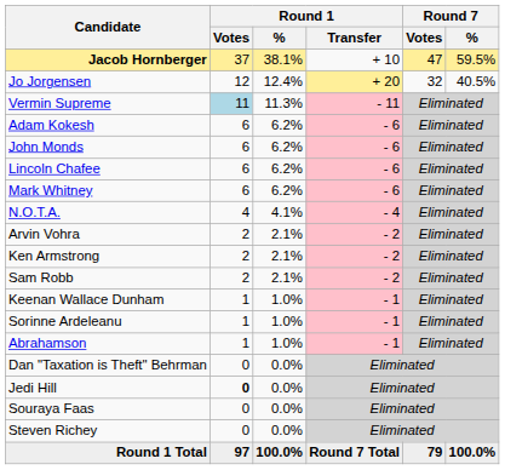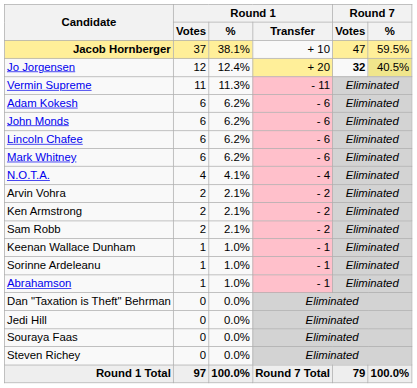Jo Jorgensen | Round 7 / Votes: normal -> bold
Jo Jorgensen | Round 7 / %: no background -> khaki background
Vermin Supreme | Round 1 / Votes: lightblue background -> no background
Jedi Hill | Round 1 / Votes: bold -> normal
